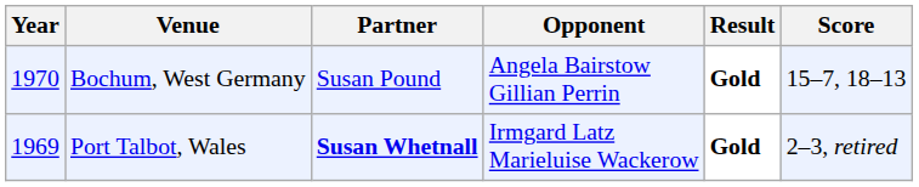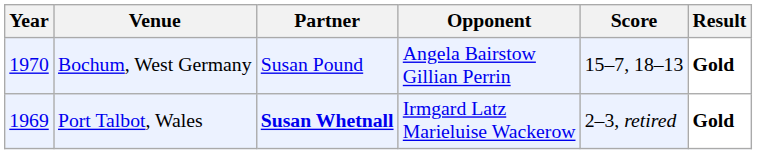columns swapped: Score <-> Result
